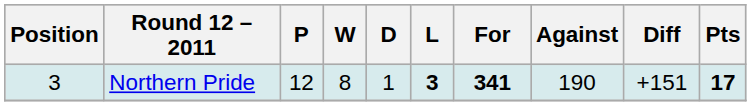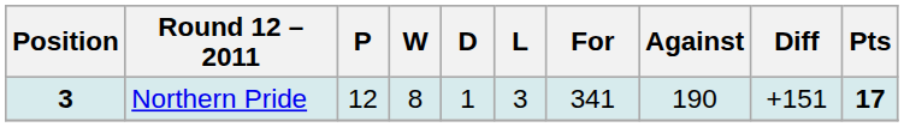Northern Pride | Position: normal -> bold
Northern Pride | L: bold -> normal
Northern Pride | For: bold -> normal
